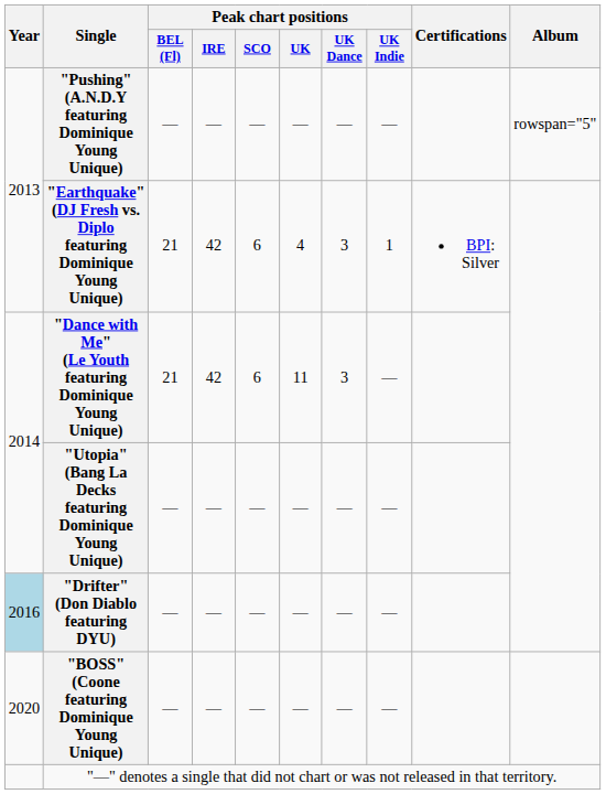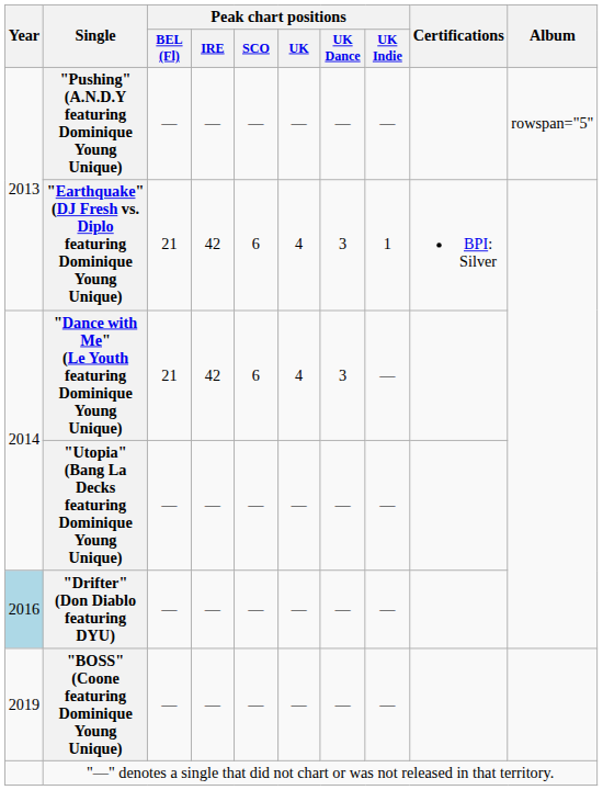"Dance with Me" (Le Youth featuring Dominique Young Unique) | Peak chart positions / UK: 11 -> 4
"BOSS" (Coone featuring Dominique Young Unique) | Year: 2020 -> 2019
